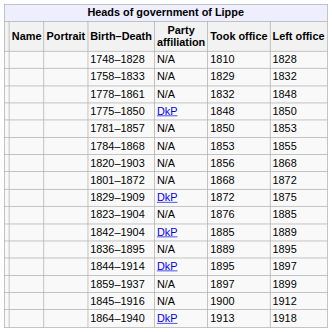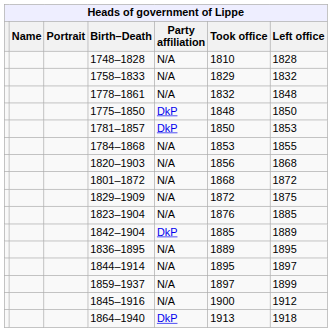1781–1857 | Party affiliation: N/A -> DkP
1829–1909 | Party affiliation: DkP -> N/A
1844–1914 | Party affiliation: DkP -> N/A
